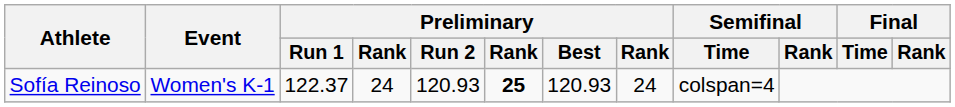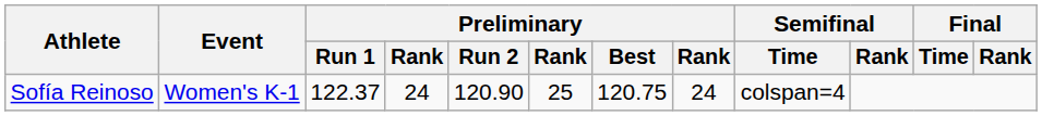Sofía Reinoso | Preliminary / Run 2: 120.93 -> 120.90
Sofía Reinoso | column 6: bold -> normal
Sofía Reinoso | Preliminary / Best: 120.93 -> 120.75
